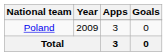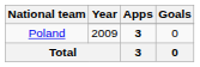2009 | Apps: normal -> bold
